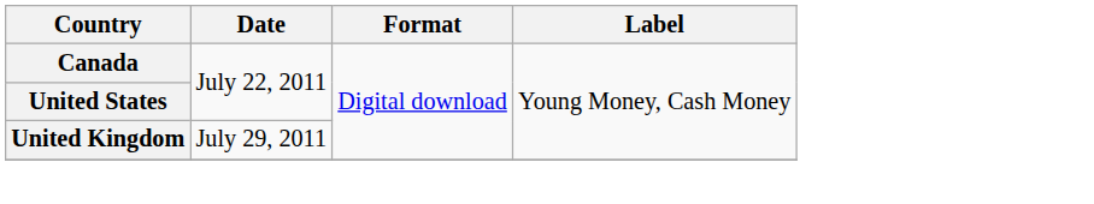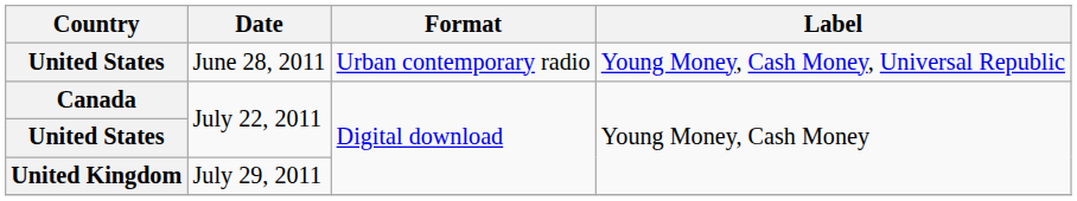+ row: United States | June 28, 2011 | Urban contemporary radio | Young Money, Cash Money, Universal Republic
